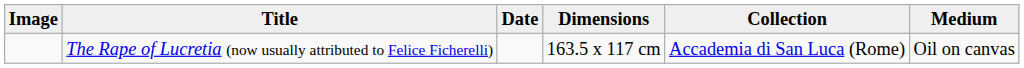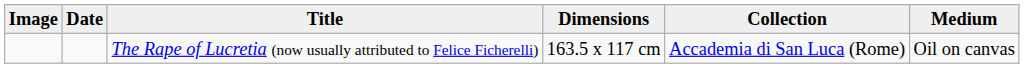columns swapped: Title <-> Date
